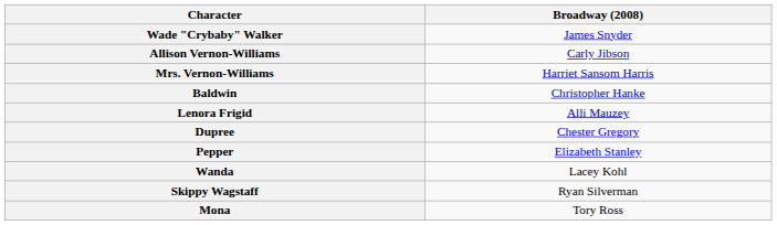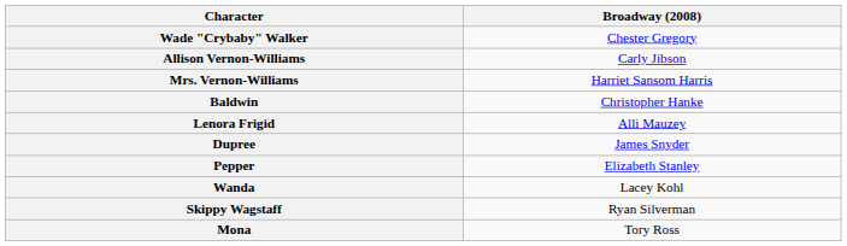Wade "Crybaby" Walker | Broadway (2008): James Snyder -> Chester Gregory
Dupree | Broadway (2008): Chester Gregory -> James Snyder
